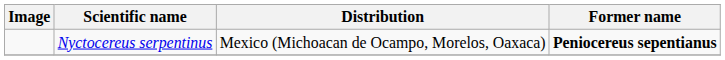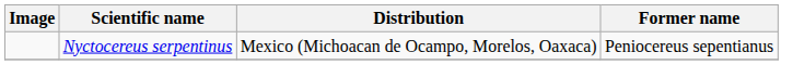Nyctocereus serpentinus | Former name: bold -> normal
